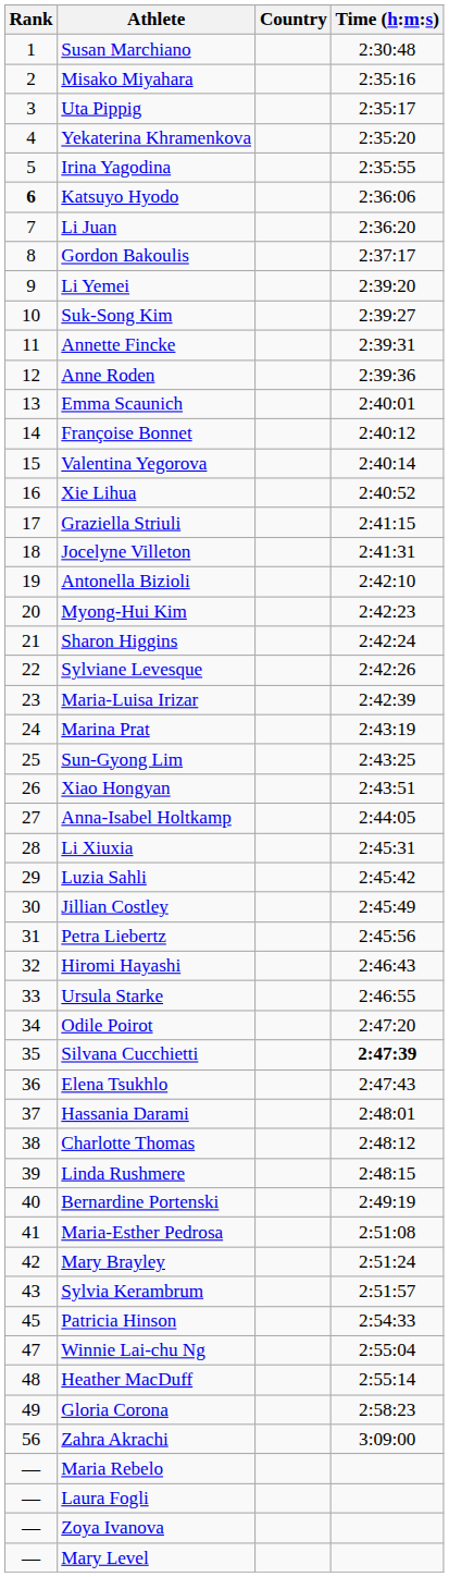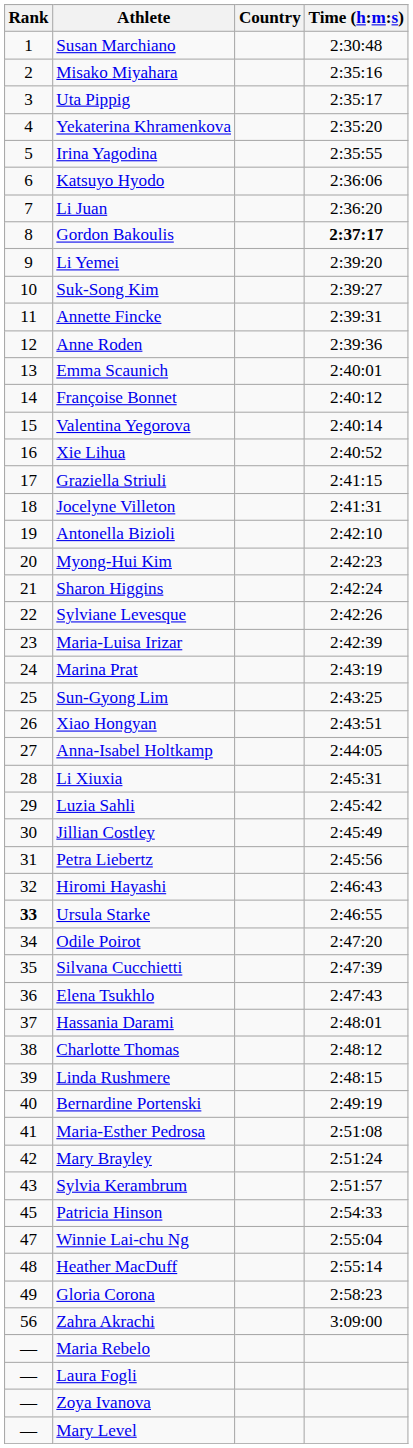Katsuyo Hyodo | Rank: bold -> normal
Gordon Bakoulis | Time (h:m:s): normal -> bold
Ursula Starke | Rank: normal -> bold
Silvana Cucchietti | Time (h:m:s): bold -> normal
